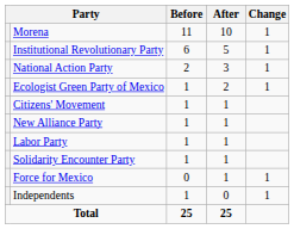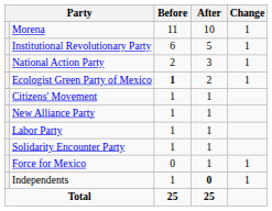Ecologist Green Party of Mexico | Before: normal -> bold
Independents | After: normal -> bold
